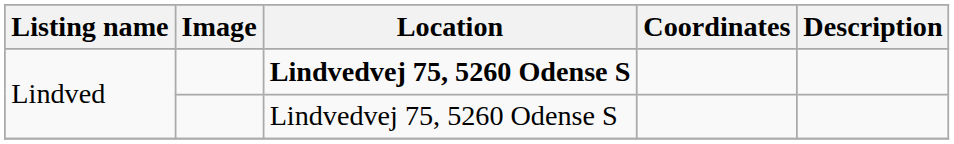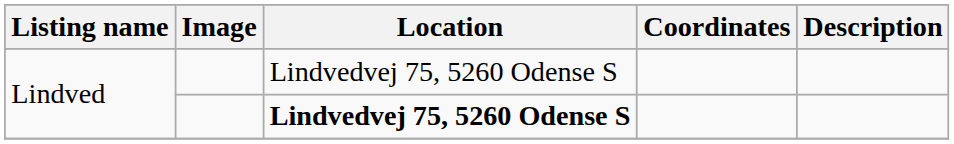row 2 | Location: bold -> normal
row 3 | Location: normal -> bold
